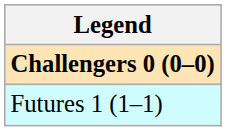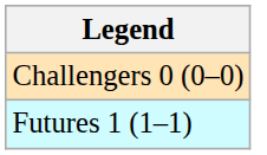row 2 | column 1: bold -> normal
